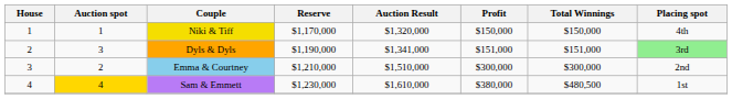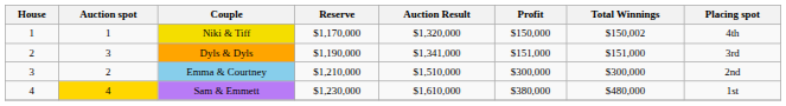Niki & Tiff | Total Winnings: $150,000 -> $150,002
Dyls & Dyls | Placing spot: lightgreen background -> no background
Sam & Emmett | Total Winnings: $480,500 -> $480,000
